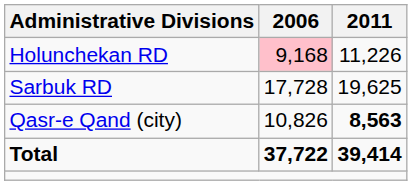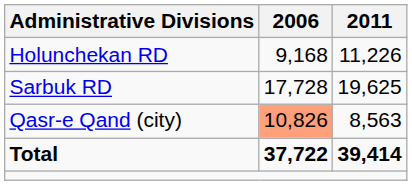Holunchekan RD | 2006: pink background -> no background
Qasr-e Qand (city) | 2006: no background -> lightsalmon background
Qasr-e Qand (city) | 2011: bold -> normal
